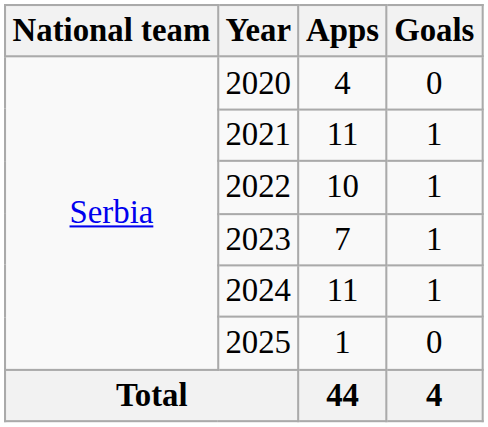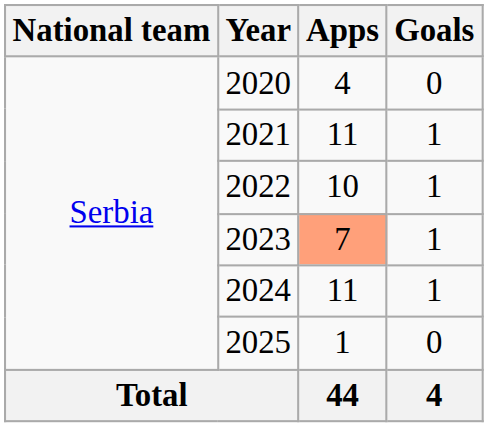2023 | Apps: no background -> lightsalmon background
